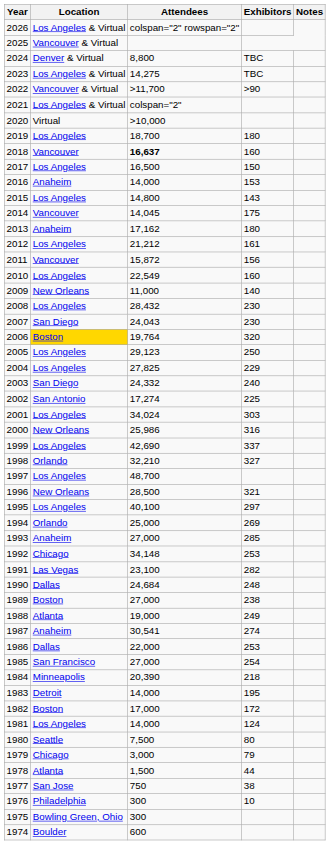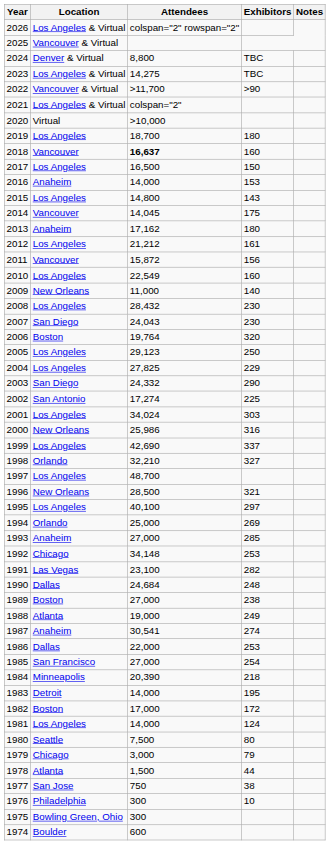2006 | Location: gold background -> no background
2003 | Exhibitors: 240 -> 290
